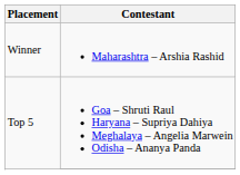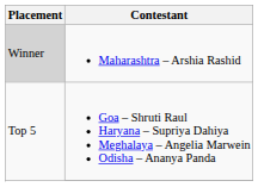row 2 | Placement: no background -> lightgrey background
